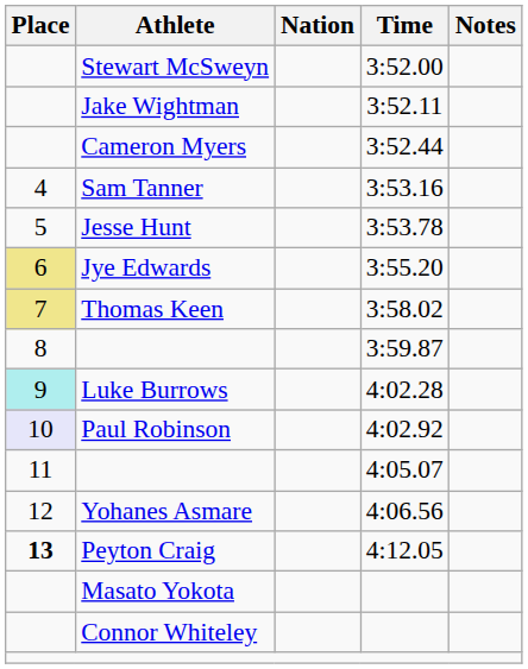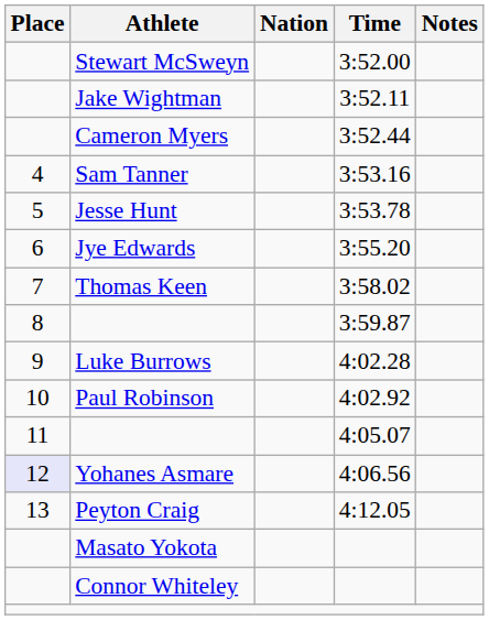Jye Edwards | Place: khaki background -> no background
Thomas Keen | Place: khaki background -> no background
Luke Burrows | Place: paleturquoise background -> no background
Paul Robinson | Place: lavender background -> no background
Yohanes Asmare | Place: no background -> lavender background
Peyton Craig | Place: bold -> normal
